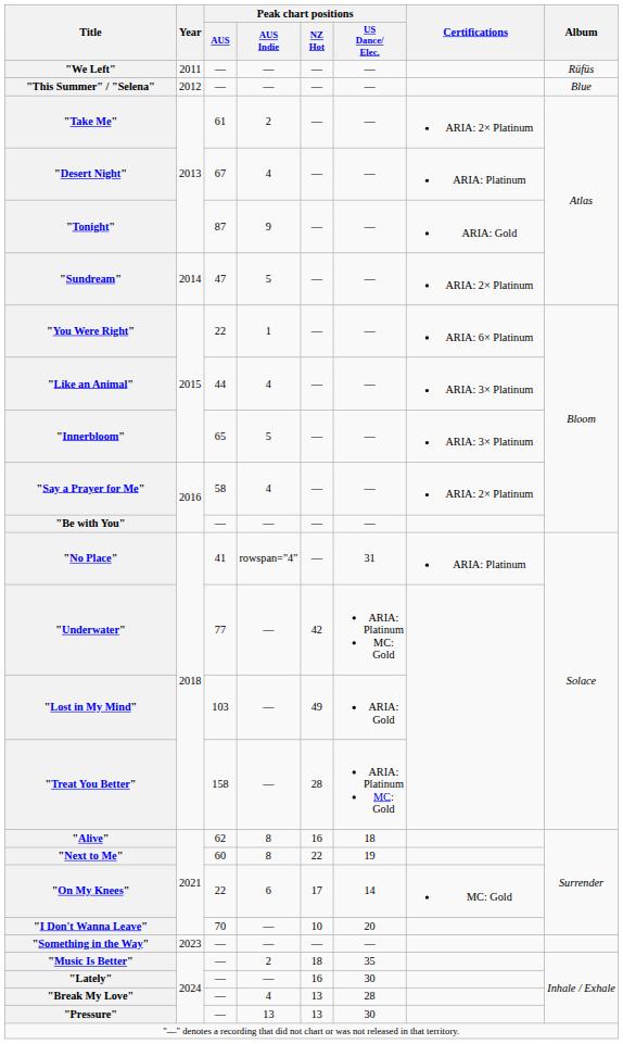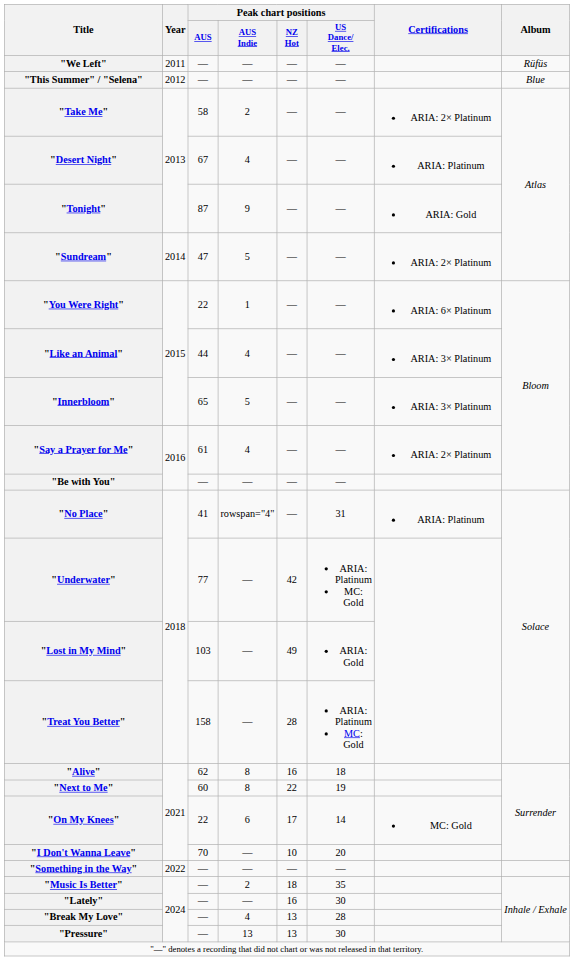"Take Me" | Peak chart positions / AUS: 61 -> 58
"Say a Prayer for Me" | Peak chart positions / AUS: 58 -> 61
"Something in the Way" | Year: 2023 -> 2022
